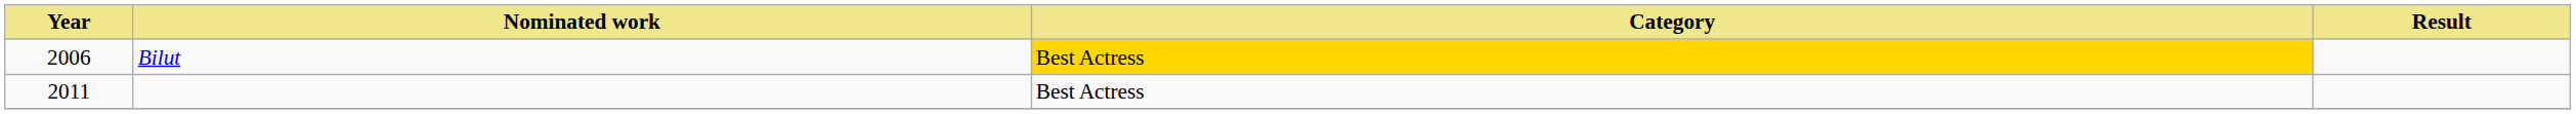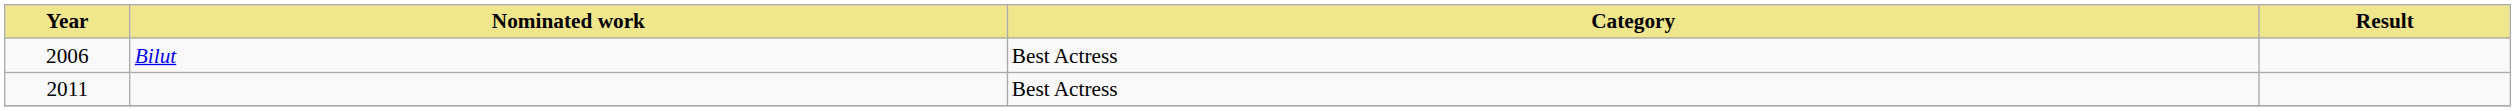Bilut | Category: gold background -> no background
